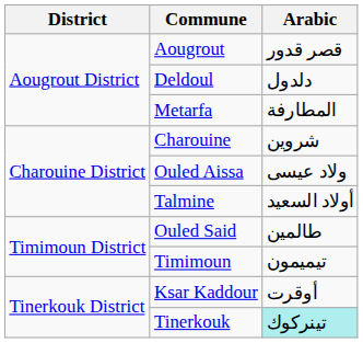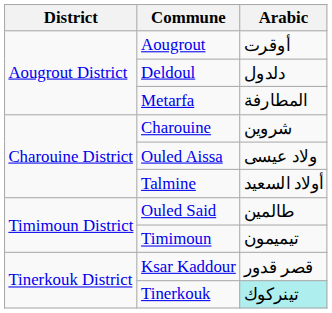Aougrout | Arabic: قصر قدور -> أوﻗﺮت
Ksar Kaddour | Arabic: أوﻗﺮت -> قصر قدور
